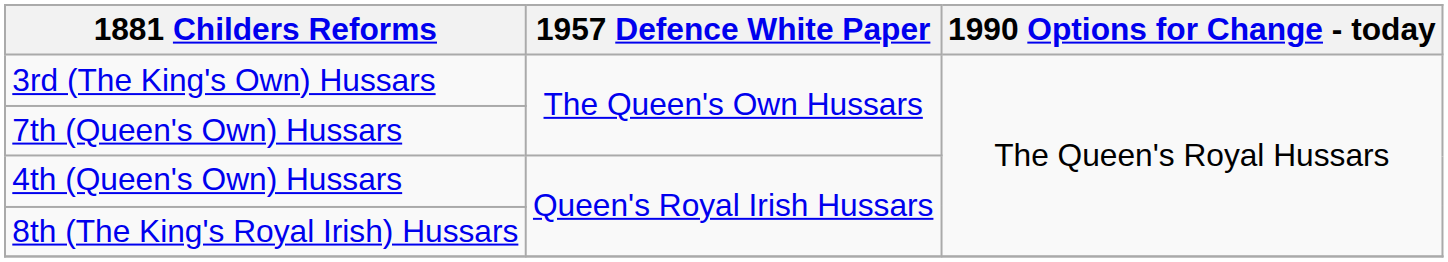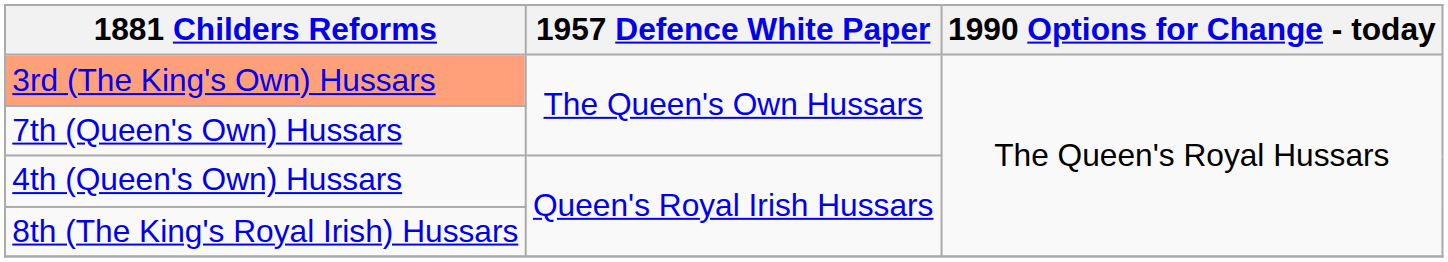3rd (The King's Own) Hussars | 1881 Childers Reforms: no background -> lightsalmon background
